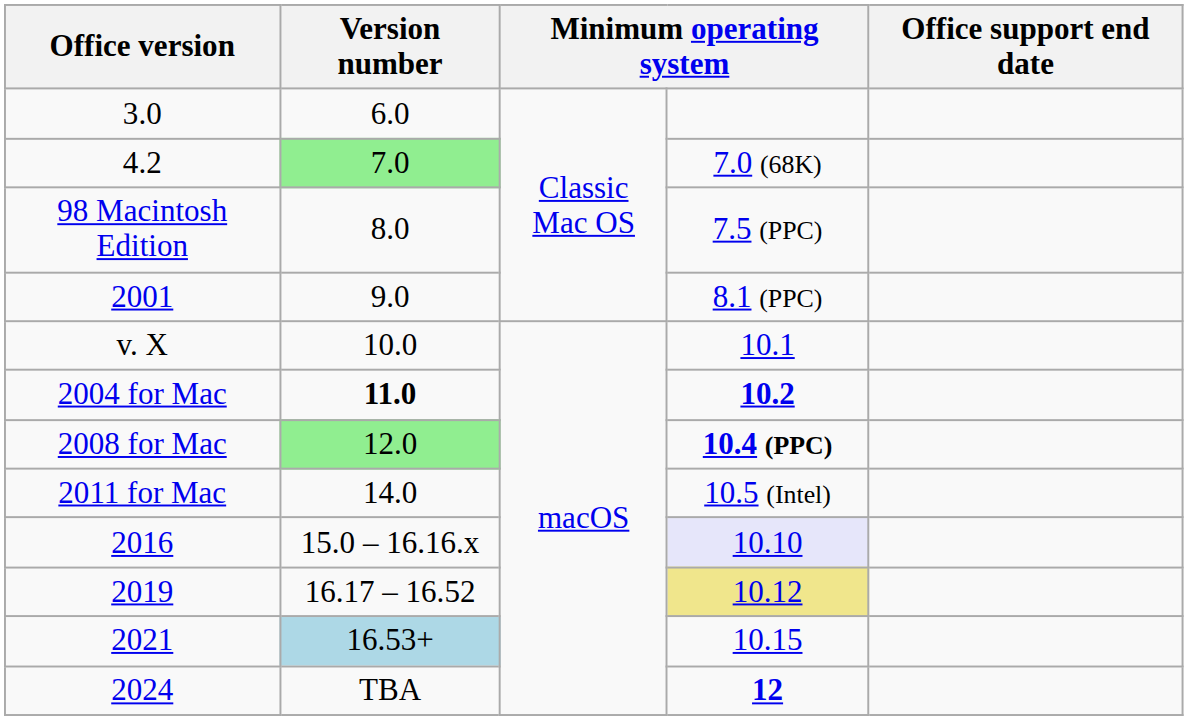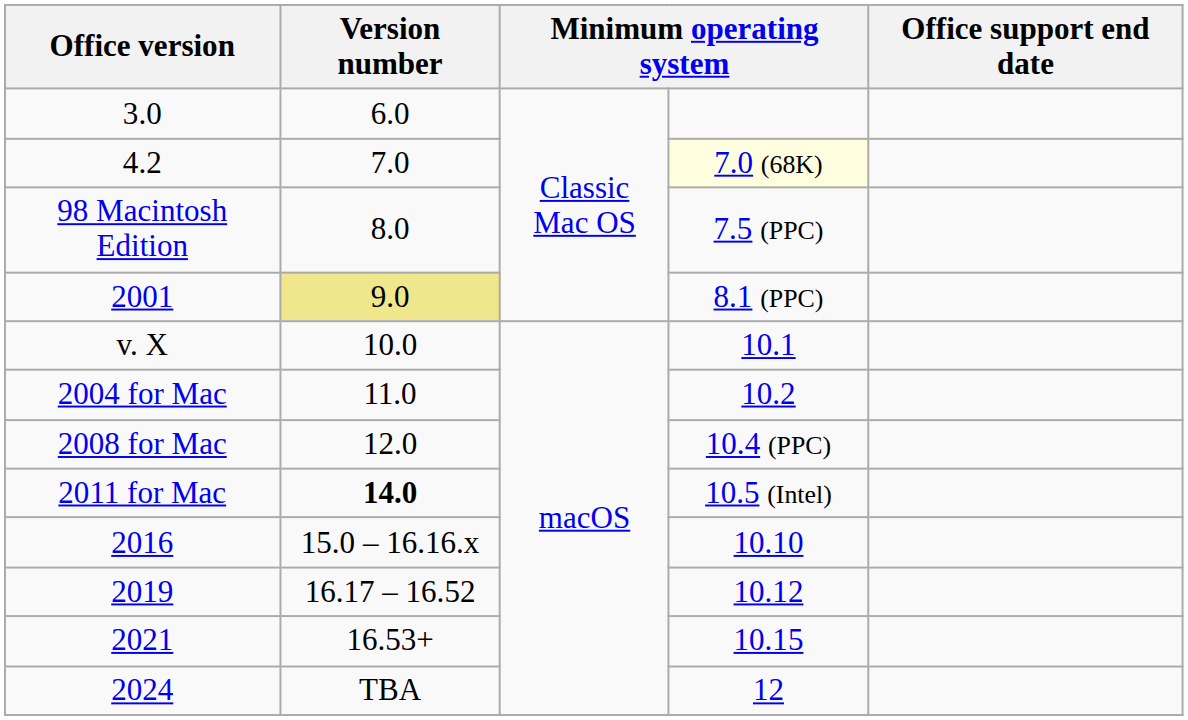4.2 | Version number: lightgreen background -> no background
4.2 | column 4: no background -> lightyellow background
2001 | Version number: no background -> khaki background
2004 for Mac | Version number: bold -> normal
2004 for Mac | column 4: bold -> normal
2008 for Mac | Version number: lightgreen background -> no background
2008 for Mac | column 4: bold -> normal
2011 for Mac | Version number: normal -> bold
2016 | column 4: lavender background -> no background
2019 | column 4: khaki background -> no background
2021 | Version number: lightblue background -> no background
2024 | column 4: bold -> normal
